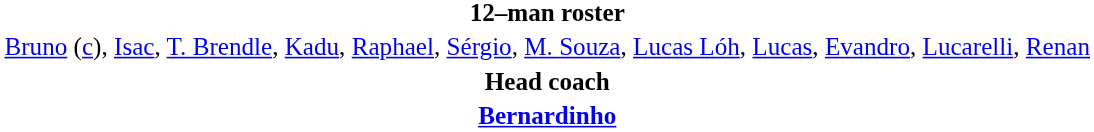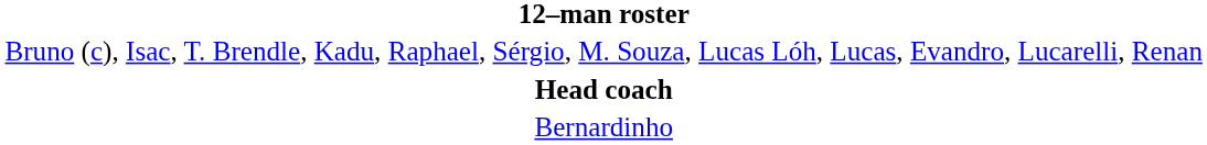row 4 | column 1: bold -> normal
